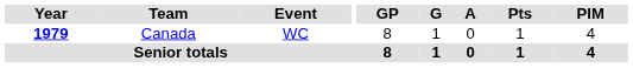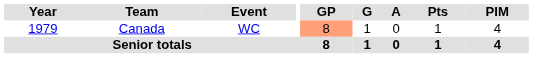Canada | Year: bold -> normal
Canada | GP: no background -> lightsalmon background
